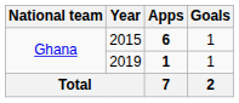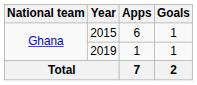2015 | Apps: bold -> normal
2019 | Apps: bold -> normal
